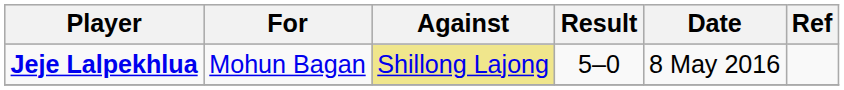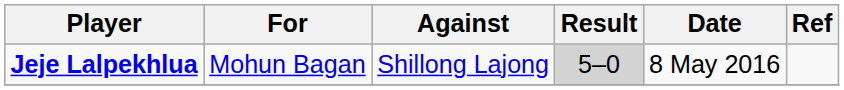Jeje Lalpekhlua | Against: khaki background -> no background
Jeje Lalpekhlua | Result: no background -> lightgrey background
